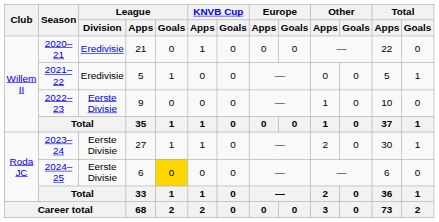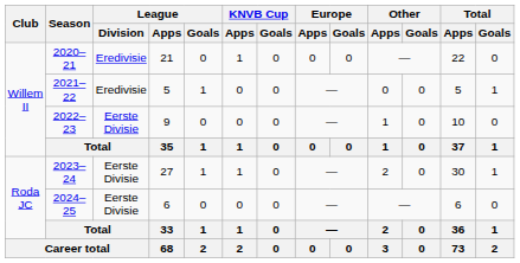2024–25 | League / Goals: gold background -> no background
